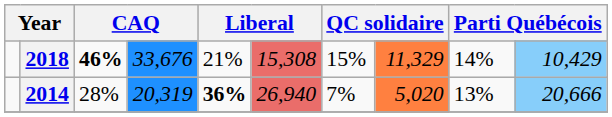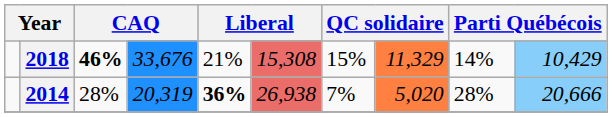2014 | column 6: 26,940 -> 26,938
2014 | column 9: 13% -> 28%
